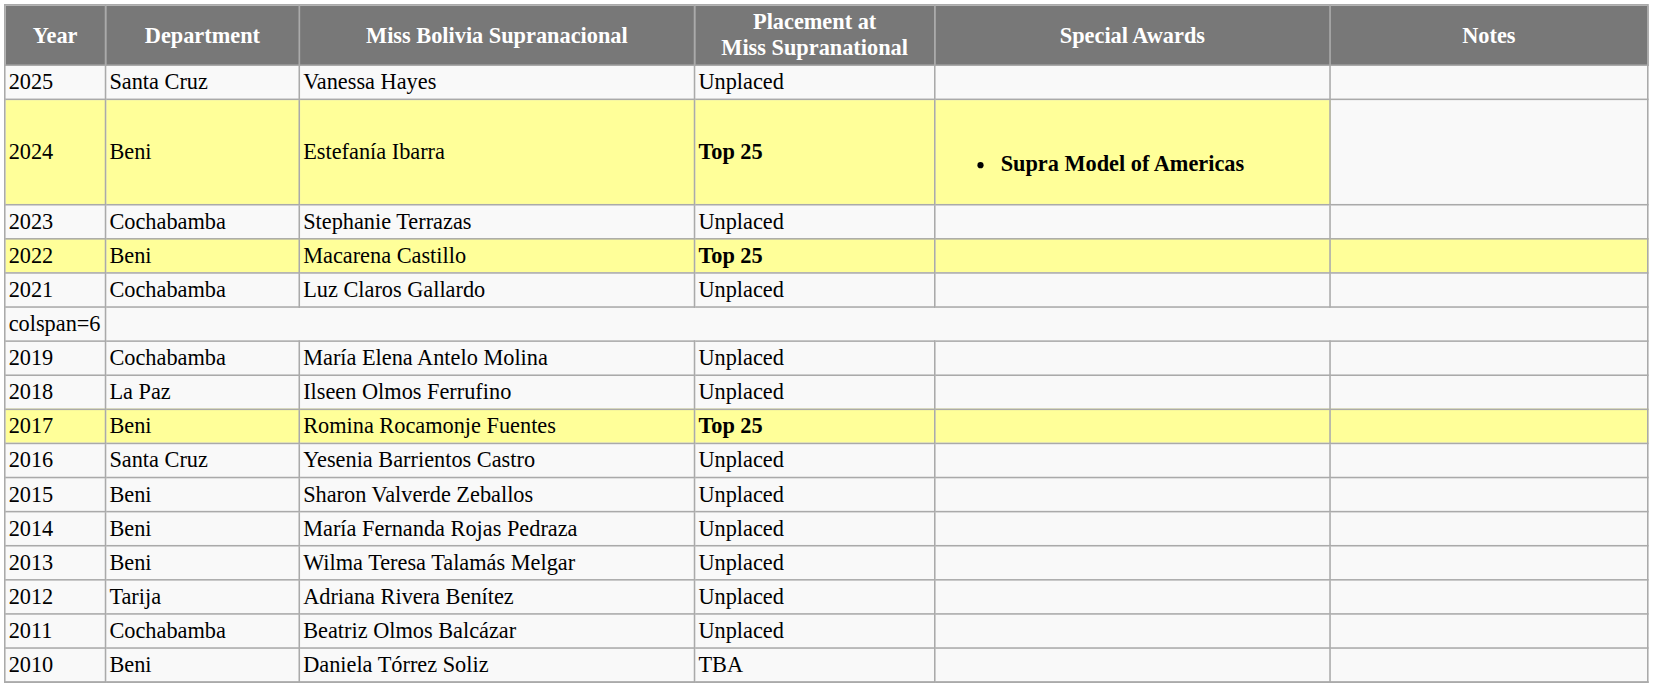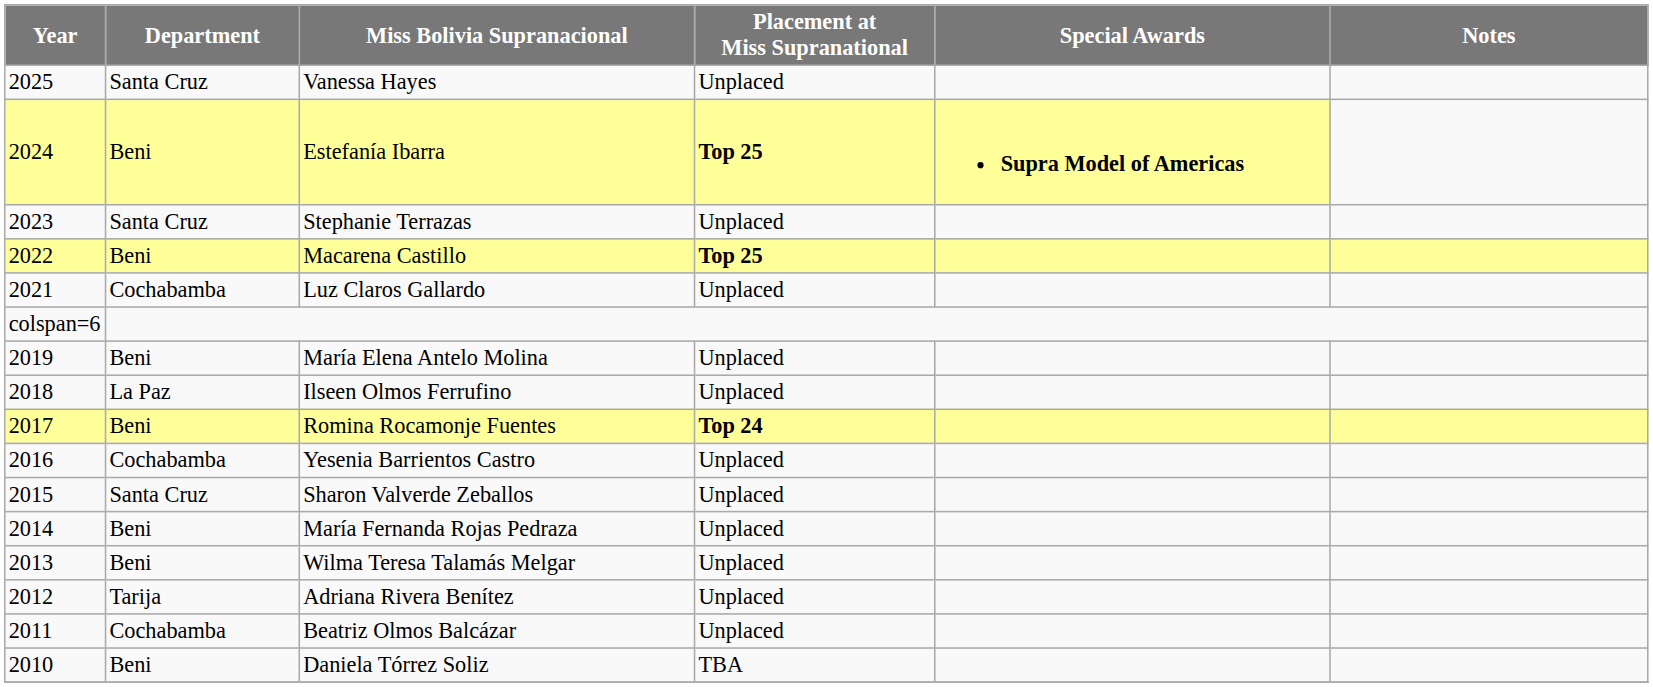Stephanie Terrazas | Department: Cochabamba -> Santa Cruz
María Elena Antelo Molina | Department: Cochabamba -> Beni
Romina Rocamonje Fuentes | Placement at Miss Supranational: Top 25 -> Top 24
Yesenia Barrientos Castro | Department: Santa Cruz -> Cochabamba
Sharon Valverde Zeballos | Department: Beni -> Santa Cruz
